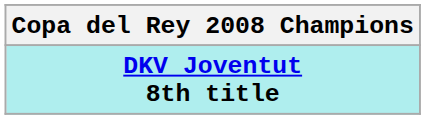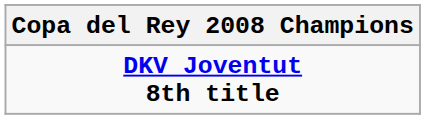row 2 | column 1: paleturquoise background -> no background
